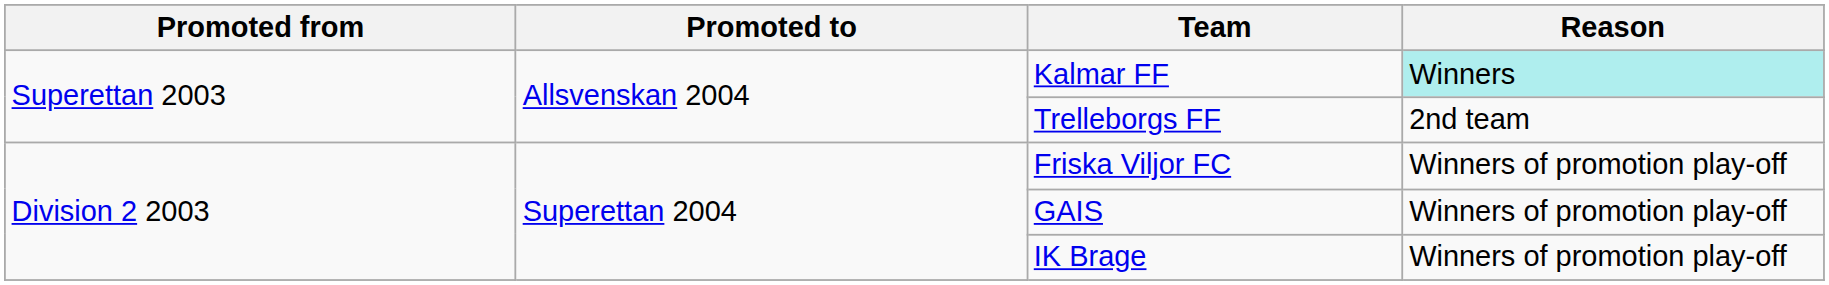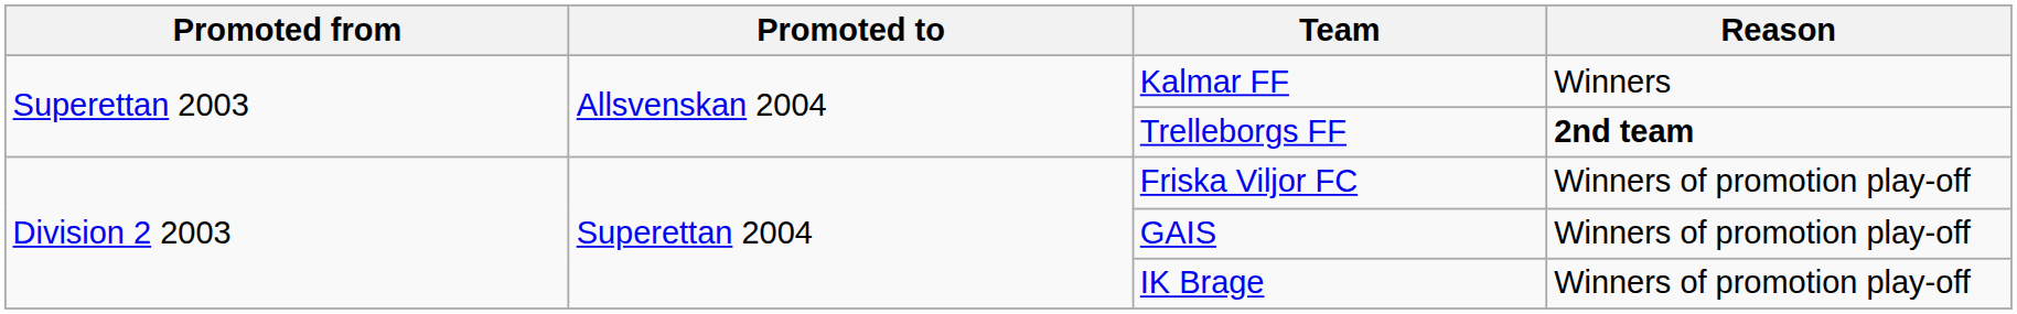Kalmar FF | Reason: paleturquoise background -> no background
Trelleborgs FF | Reason: normal -> bold
